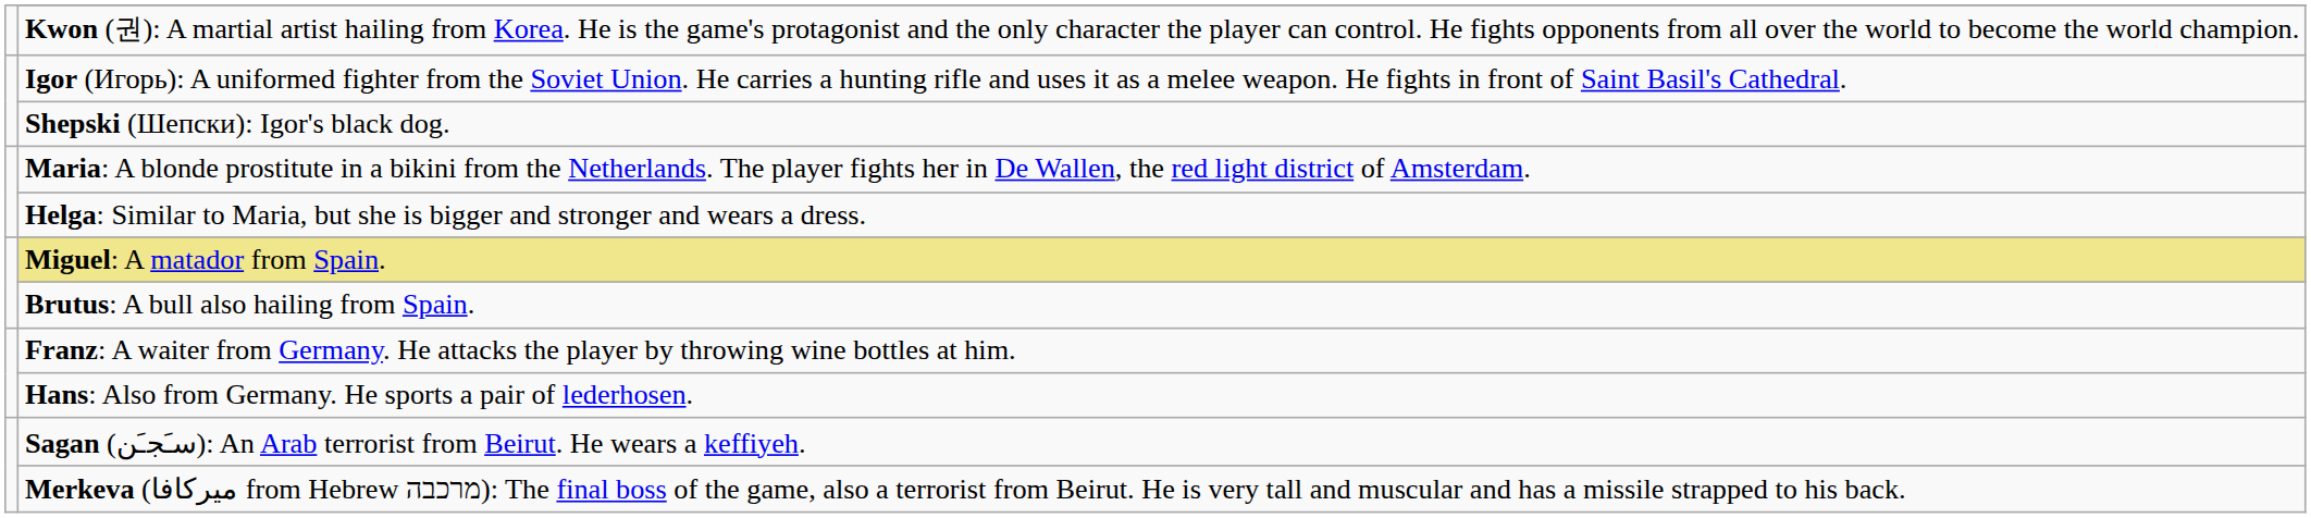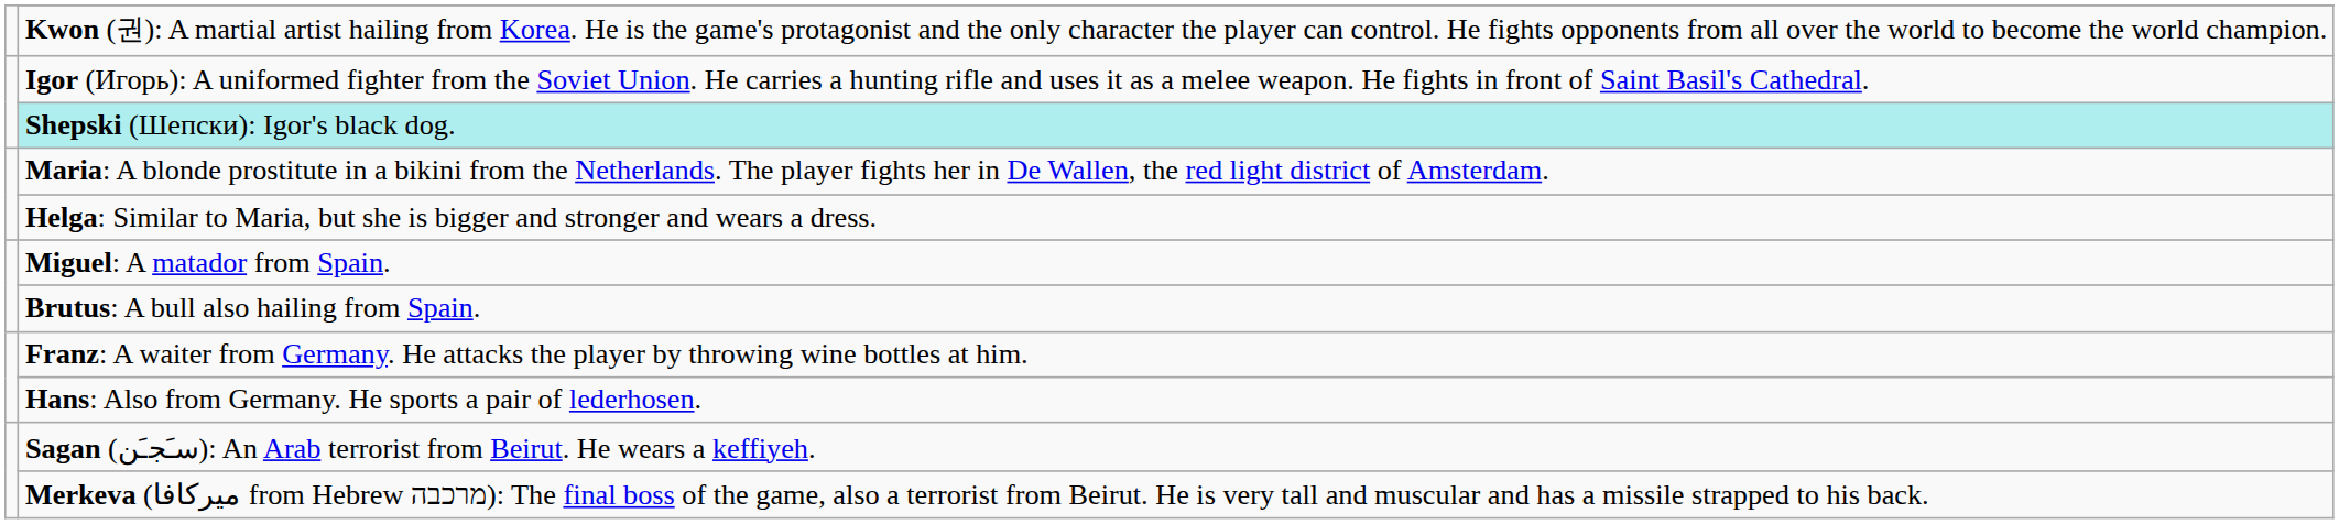Shepski (Шепски): Igor's black dog. | column 2: no background -> paleturquoise background
Miguel: A matador from Spain. | column 2: khaki background -> no background
